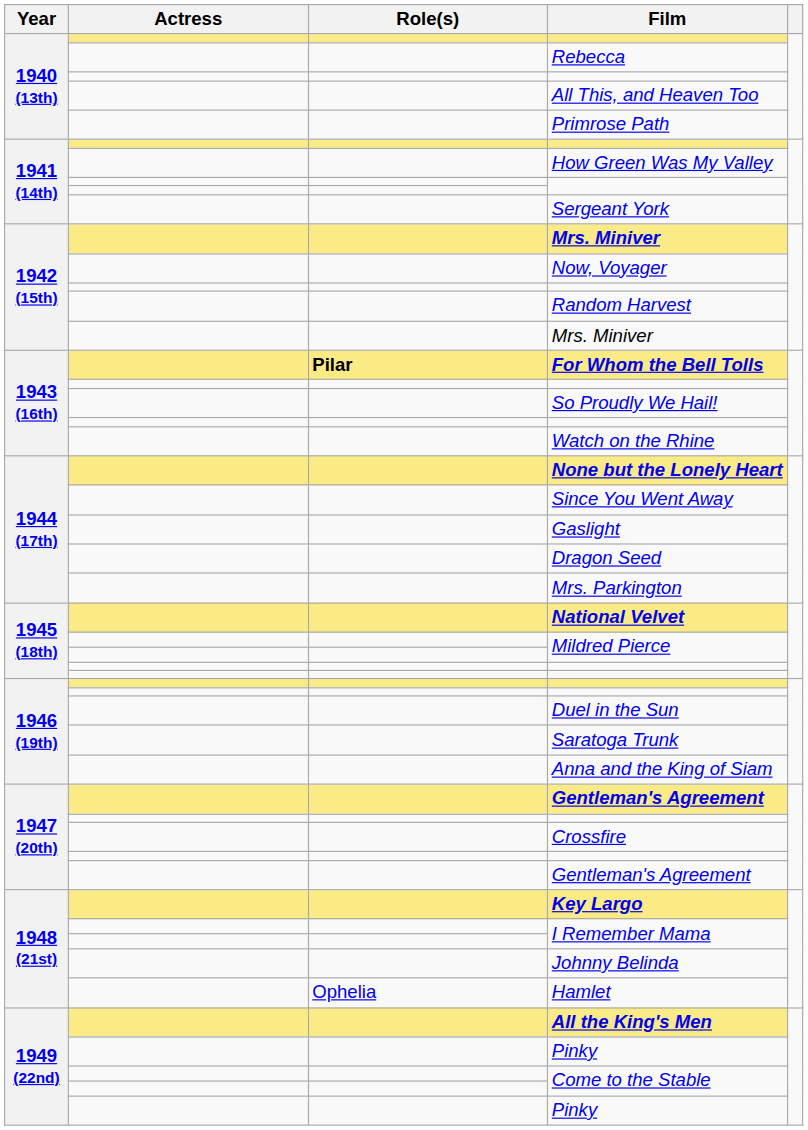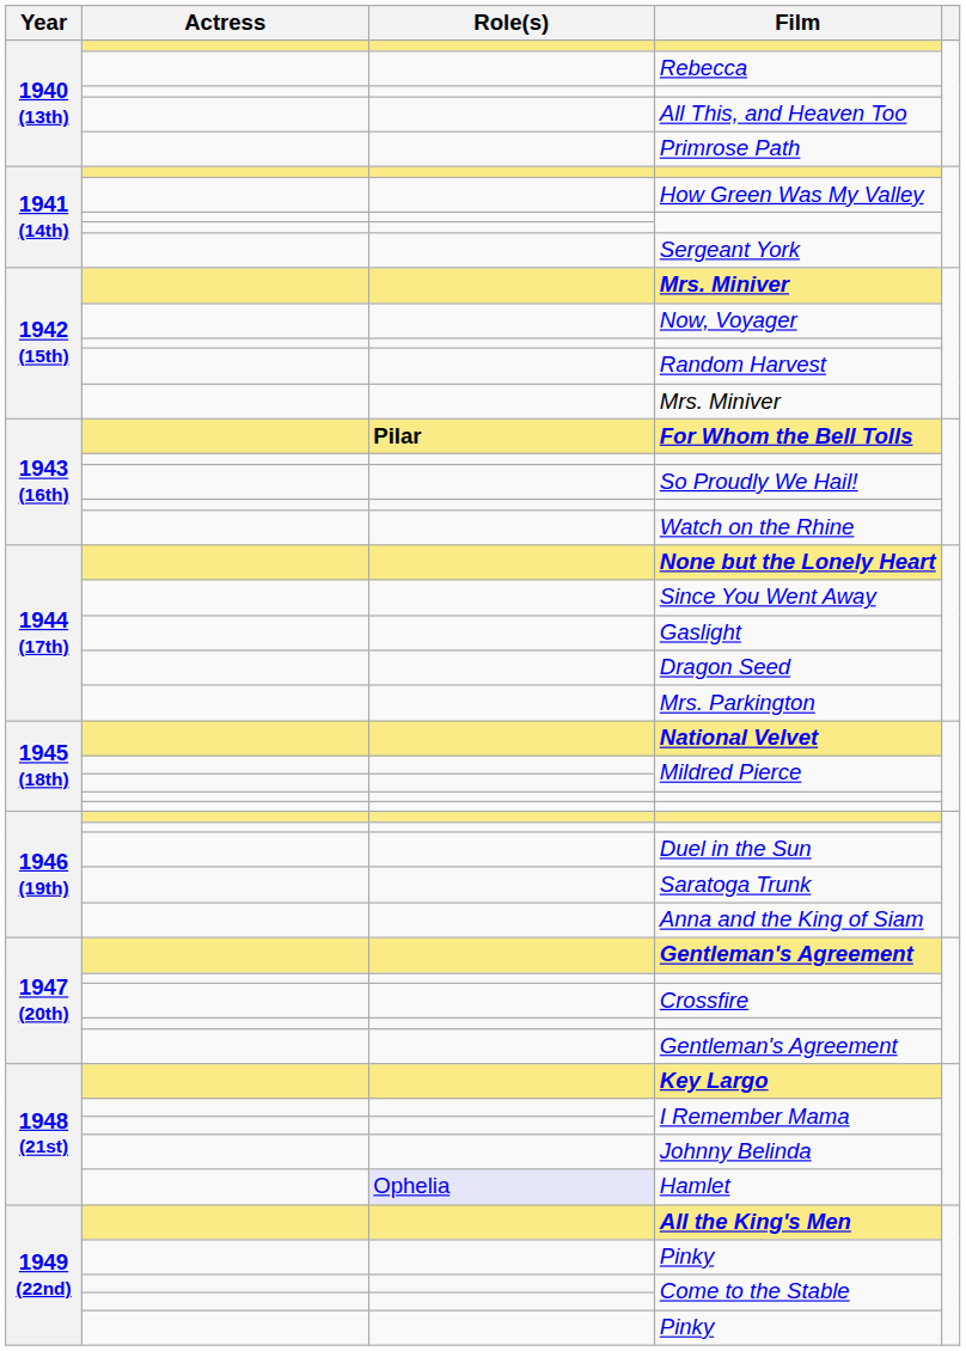Hamlet | Role(s): no background -> lavender background
